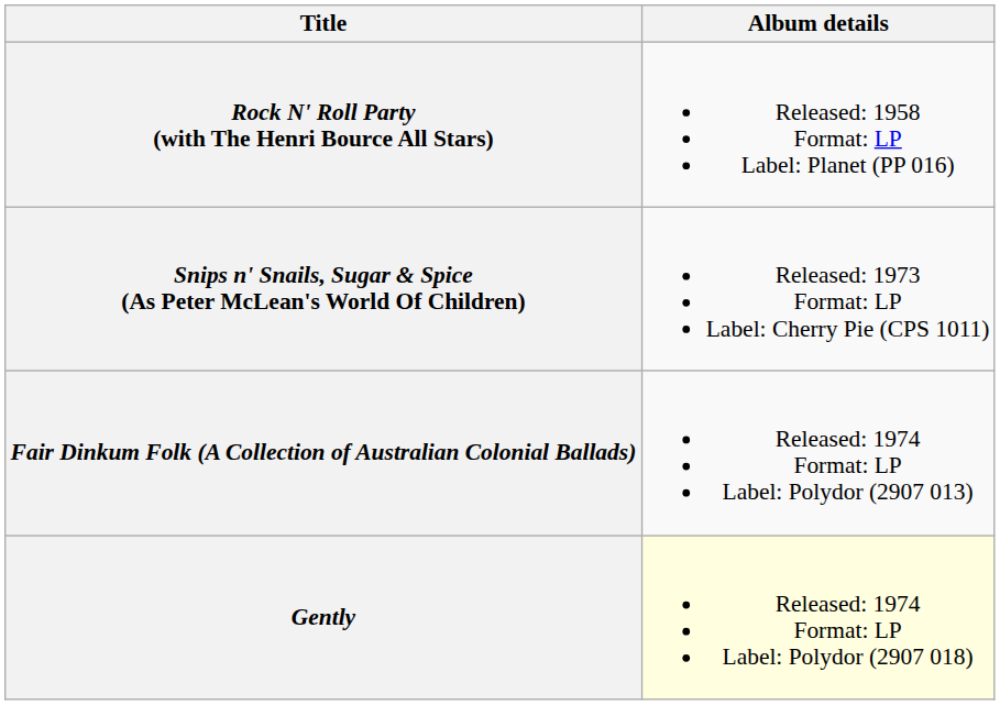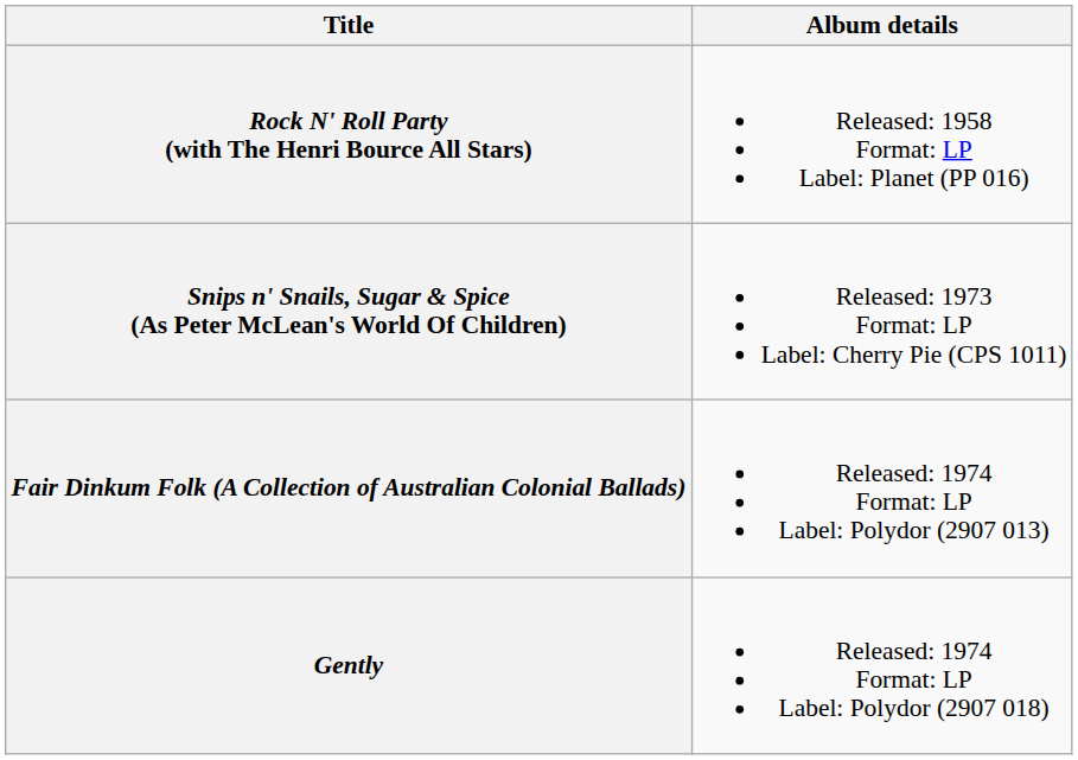Gently | Album details: lightyellow background -> no background
